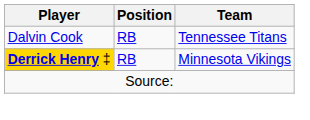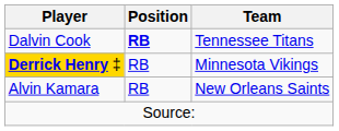Dalvin Cook | Position: normal -> bold
+ row: Alvin Kamara | RB | New Orleans Saints
